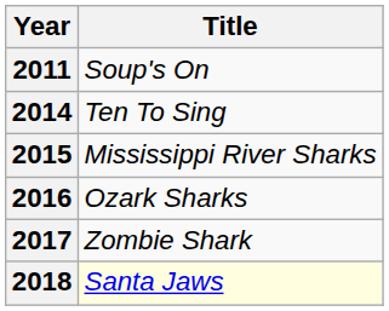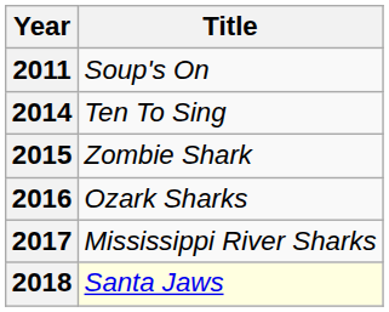2015 | Title: Mississippi River Sharks -> Zombie Shark
2017 | Title: Zombie Shark -> Mississippi River Sharks
